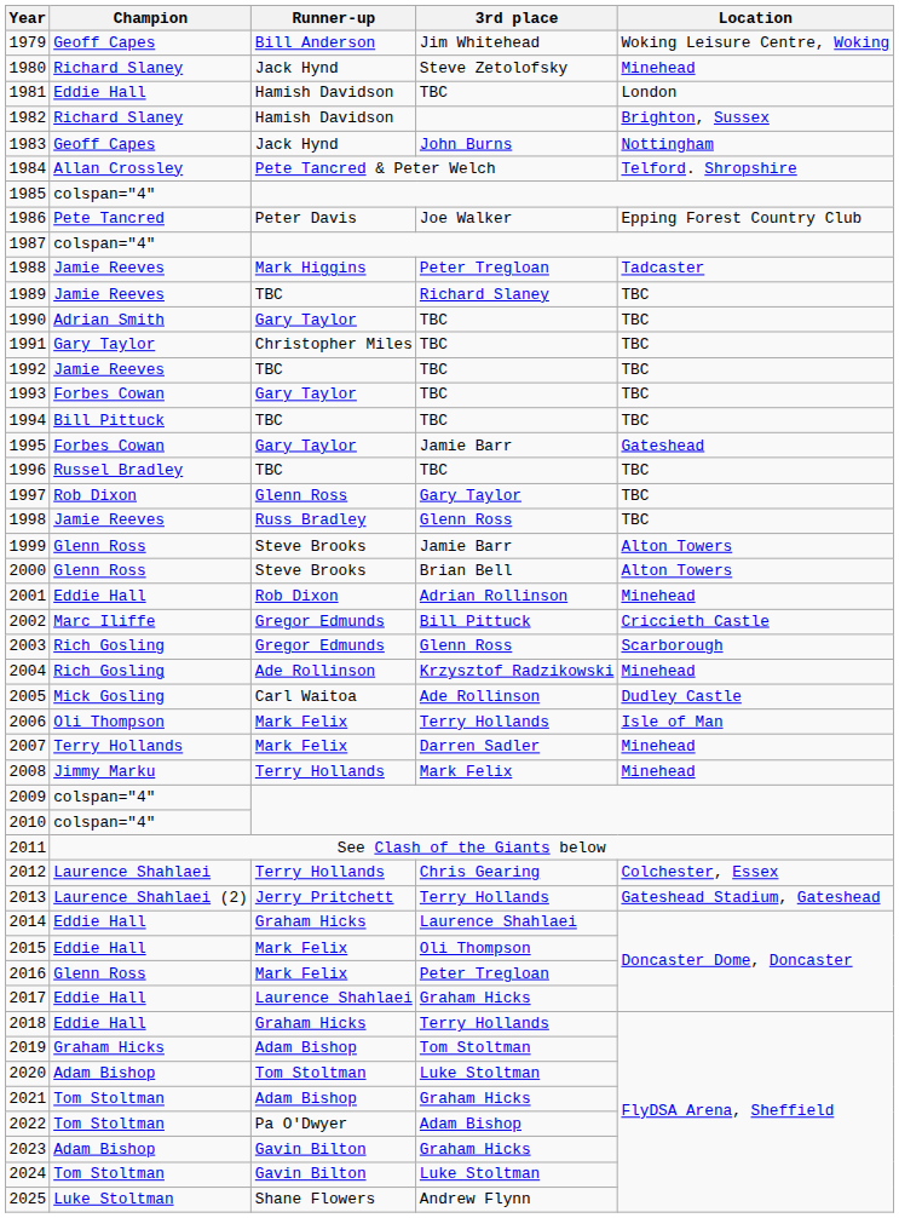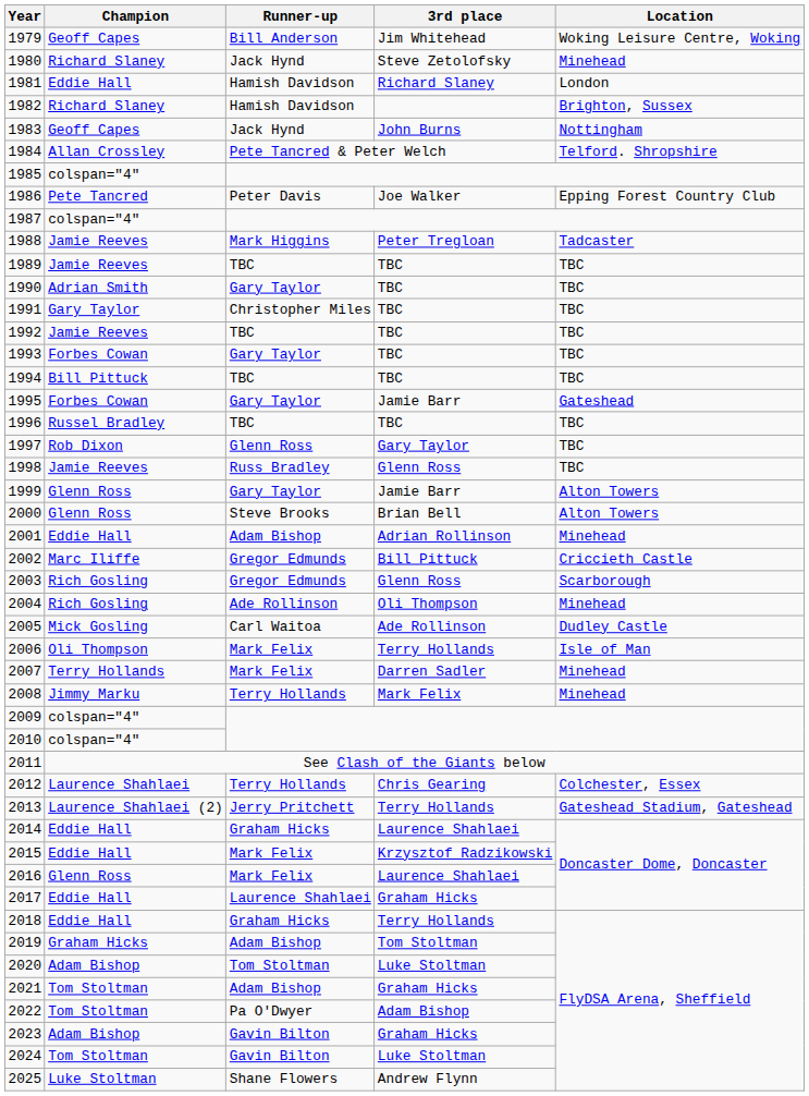1981 | 3rd place: TBC -> Richard Slaney
1989 | 3rd place: Richard Slaney -> TBC
1999 | Runner-up: Steve Brooks -> Gary Taylor
2001 | Runner-up: Rob Dixon -> Adam Bishop
2004 | 3rd place: Krzysztof Radzikowski -> Oli Thompson
2015 | 3rd place: Oli Thompson -> Krzysztof Radzikowski
2016 | 3rd place: Peter Tregloan -> Laurence Shahlaei
